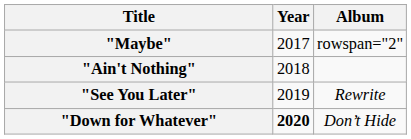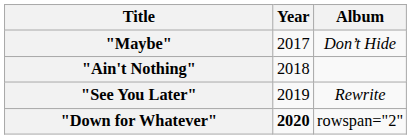"Maybe" | Album: rowspan="2" -> Don’t Hide
"Down for Whatever" | Album: Don’t Hide -> rowspan="2"
